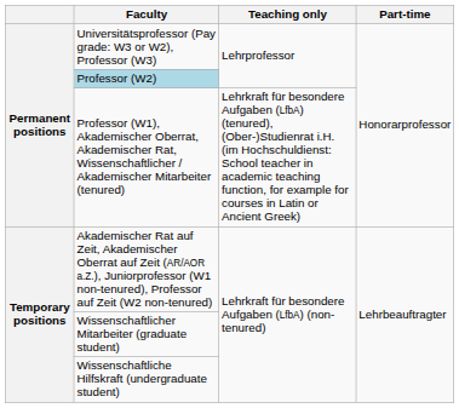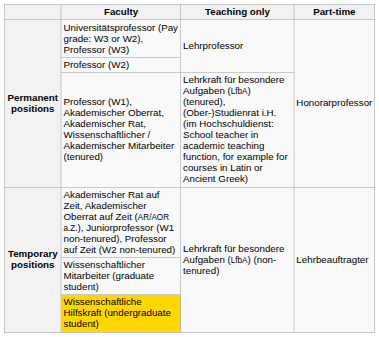Professor (W2) | Faculty: lightblue background -> no background
Wissenschaftliche Hilfskraft (undergraduate student) | Faculty: no background -> gold background
